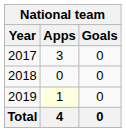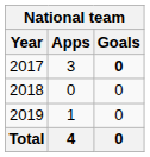2017 | Goals: normal -> bold
2019 | Apps: lightyellow background -> no background
